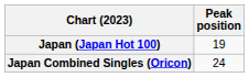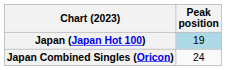Japan (Japan Hot 100) | Peak position: no background -> lightblue background
